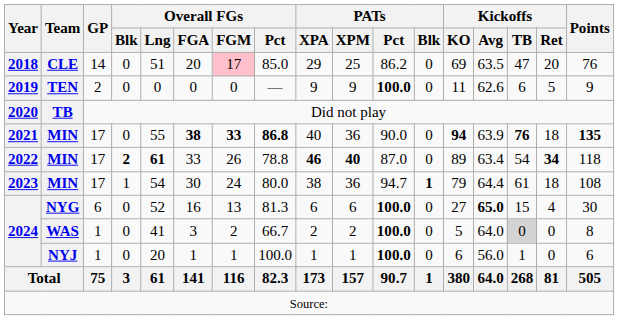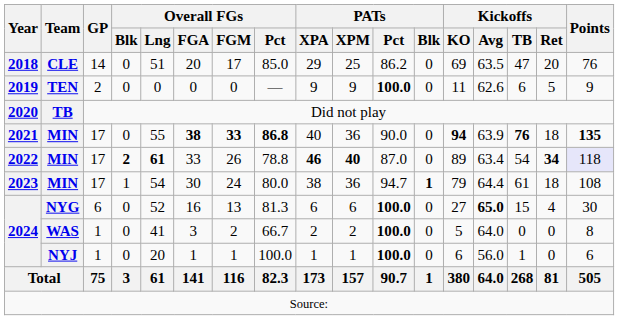2018 | Overall FGs / FGM: pink background -> no background
2022 | Points: no background -> lavender background
2024 / WAS | Kickoffs / TB: lightgrey background -> no background
